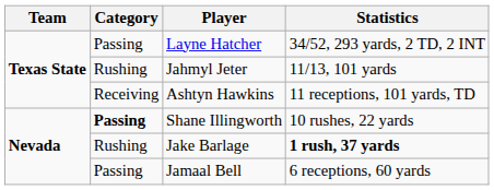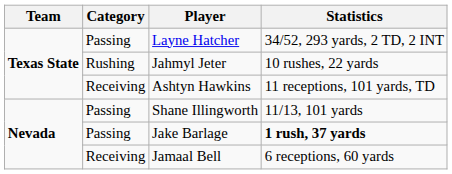Jahmyl Jeter | Statistics: 11/13, 101 yards -> 10 rushes, 22 yards
Shane Illingworth | Category: bold -> normal
Shane Illingworth | Statistics: 10 rushes, 22 yards -> 11/13, 101 yards
Jake Barlage | Category: Rushing -> Passing
Jamaal Bell | Category: Passing -> Receiving
